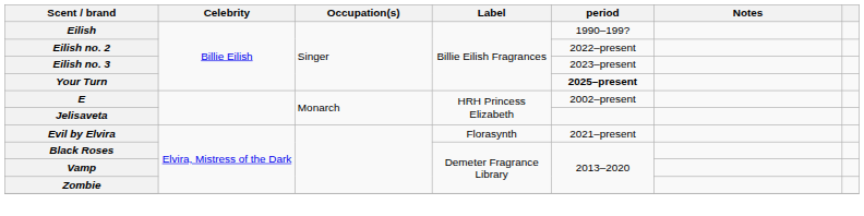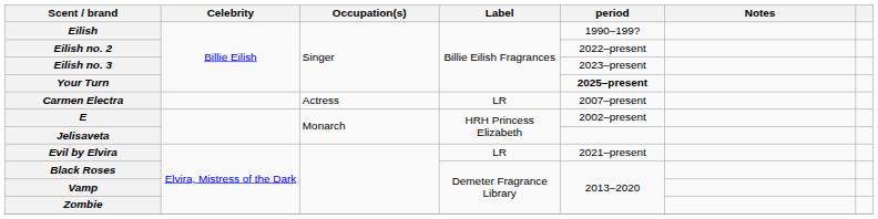+ row: Carmen Electra | Actress | LR | 2007–present
Evil by Elvira | Label: Florasynth -> LR
